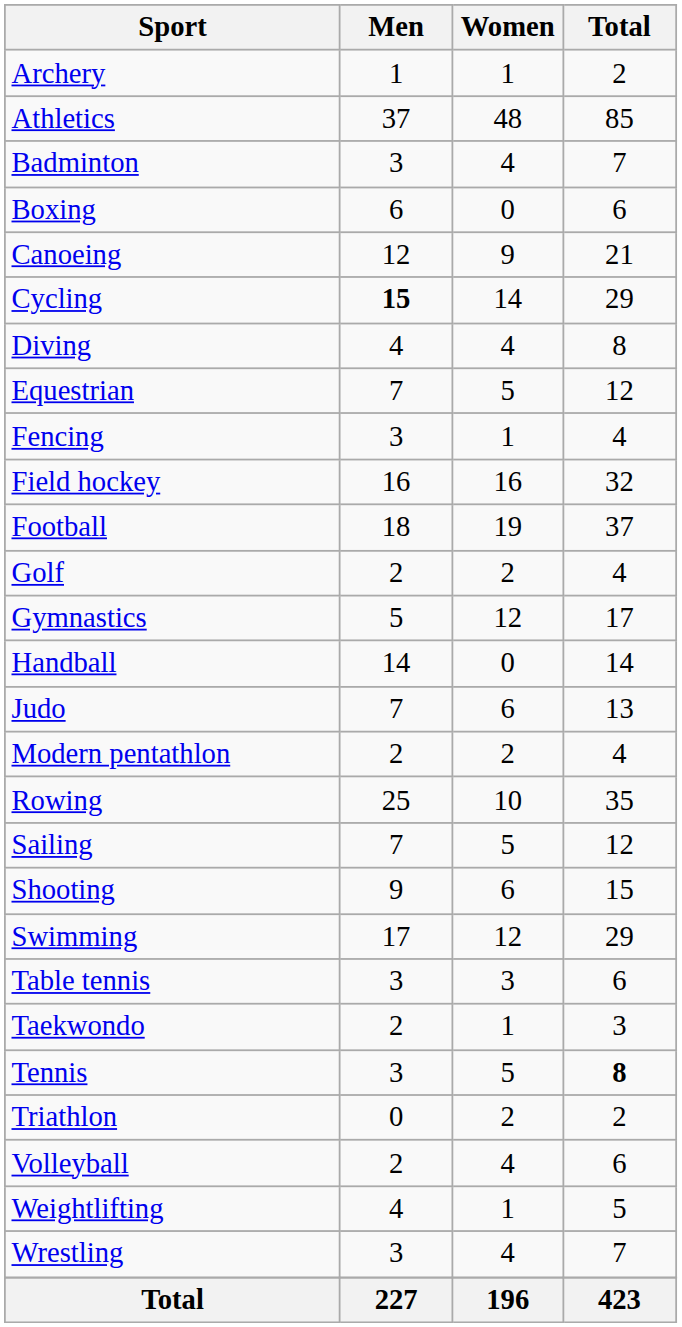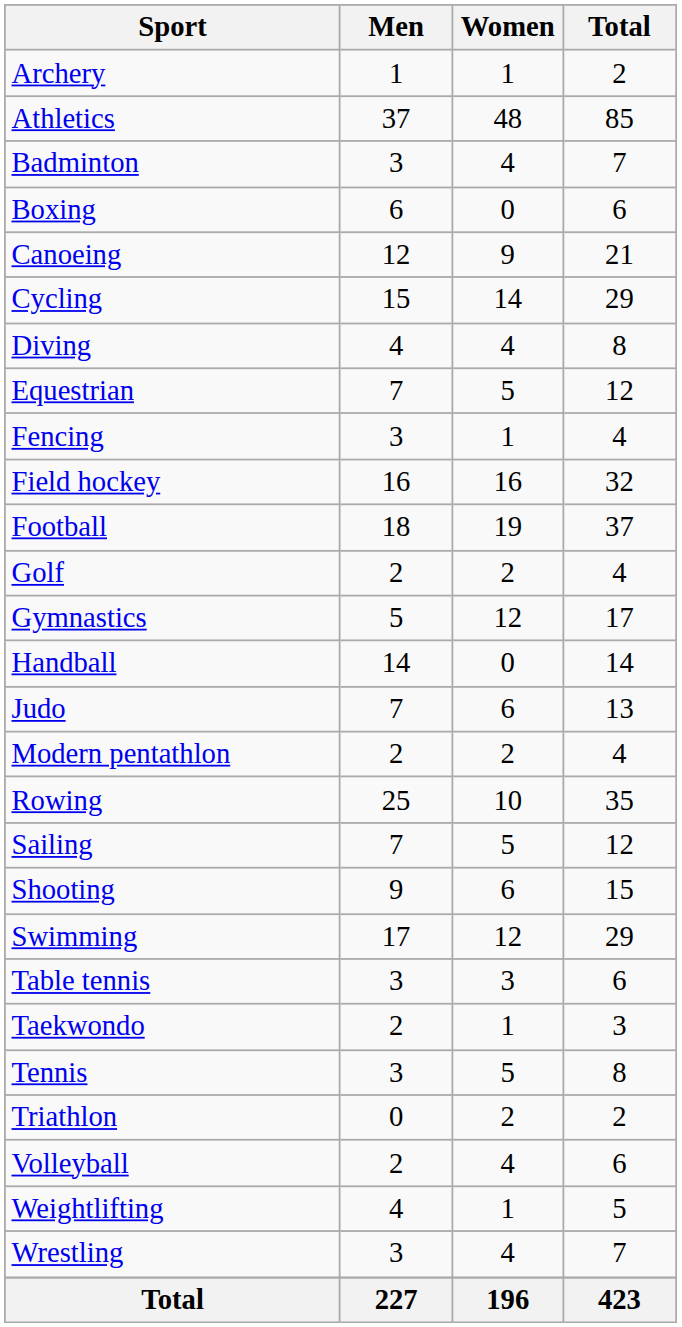Cycling | Men: bold -> normal
Tennis | Total: bold -> normal
